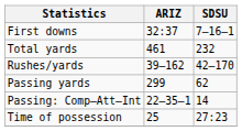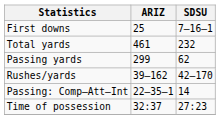First downs | ARIZ: 32:37 -> 25
rows swapped: Rushes/yards <-> Passing yards
Time of possession | ARIZ: 25 -> 32:37
